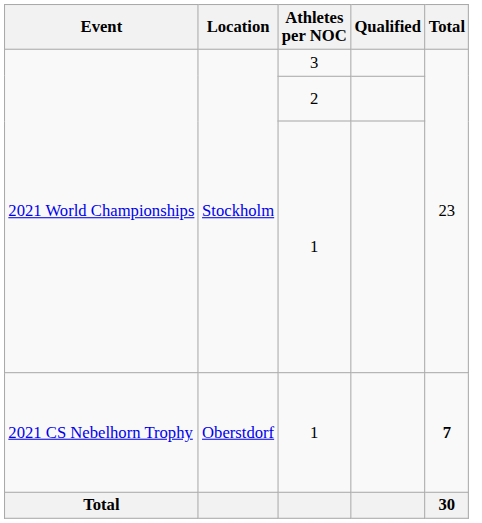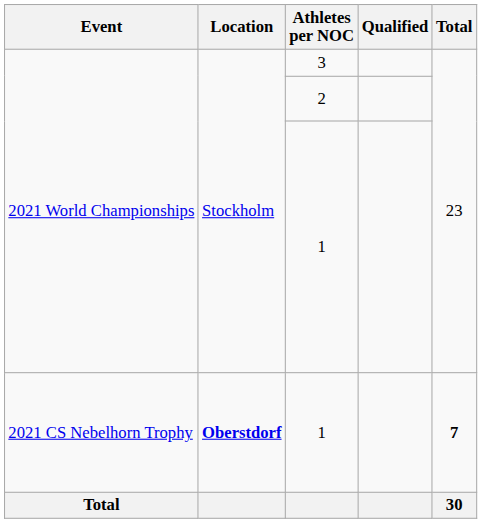2021 CS Nebelhorn Trophy / 1 | Location: normal -> bold
